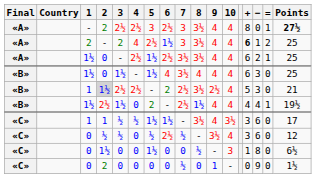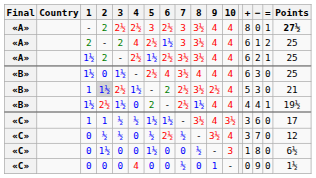row 3 | +: bold -> normal
row 4 | 2: 0 -> 2
row 5 | 5: 1½ -> 2½
row 6 | 4: 2½ -> 1½
row 9 | −: 6 -> 7
row 11 | 2: 2 -> 0
row 11 | 4: 0 -> 4
